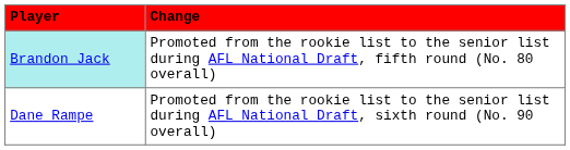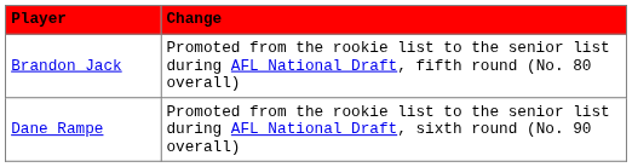row 2 | Player: paleturquoise background -> no background
